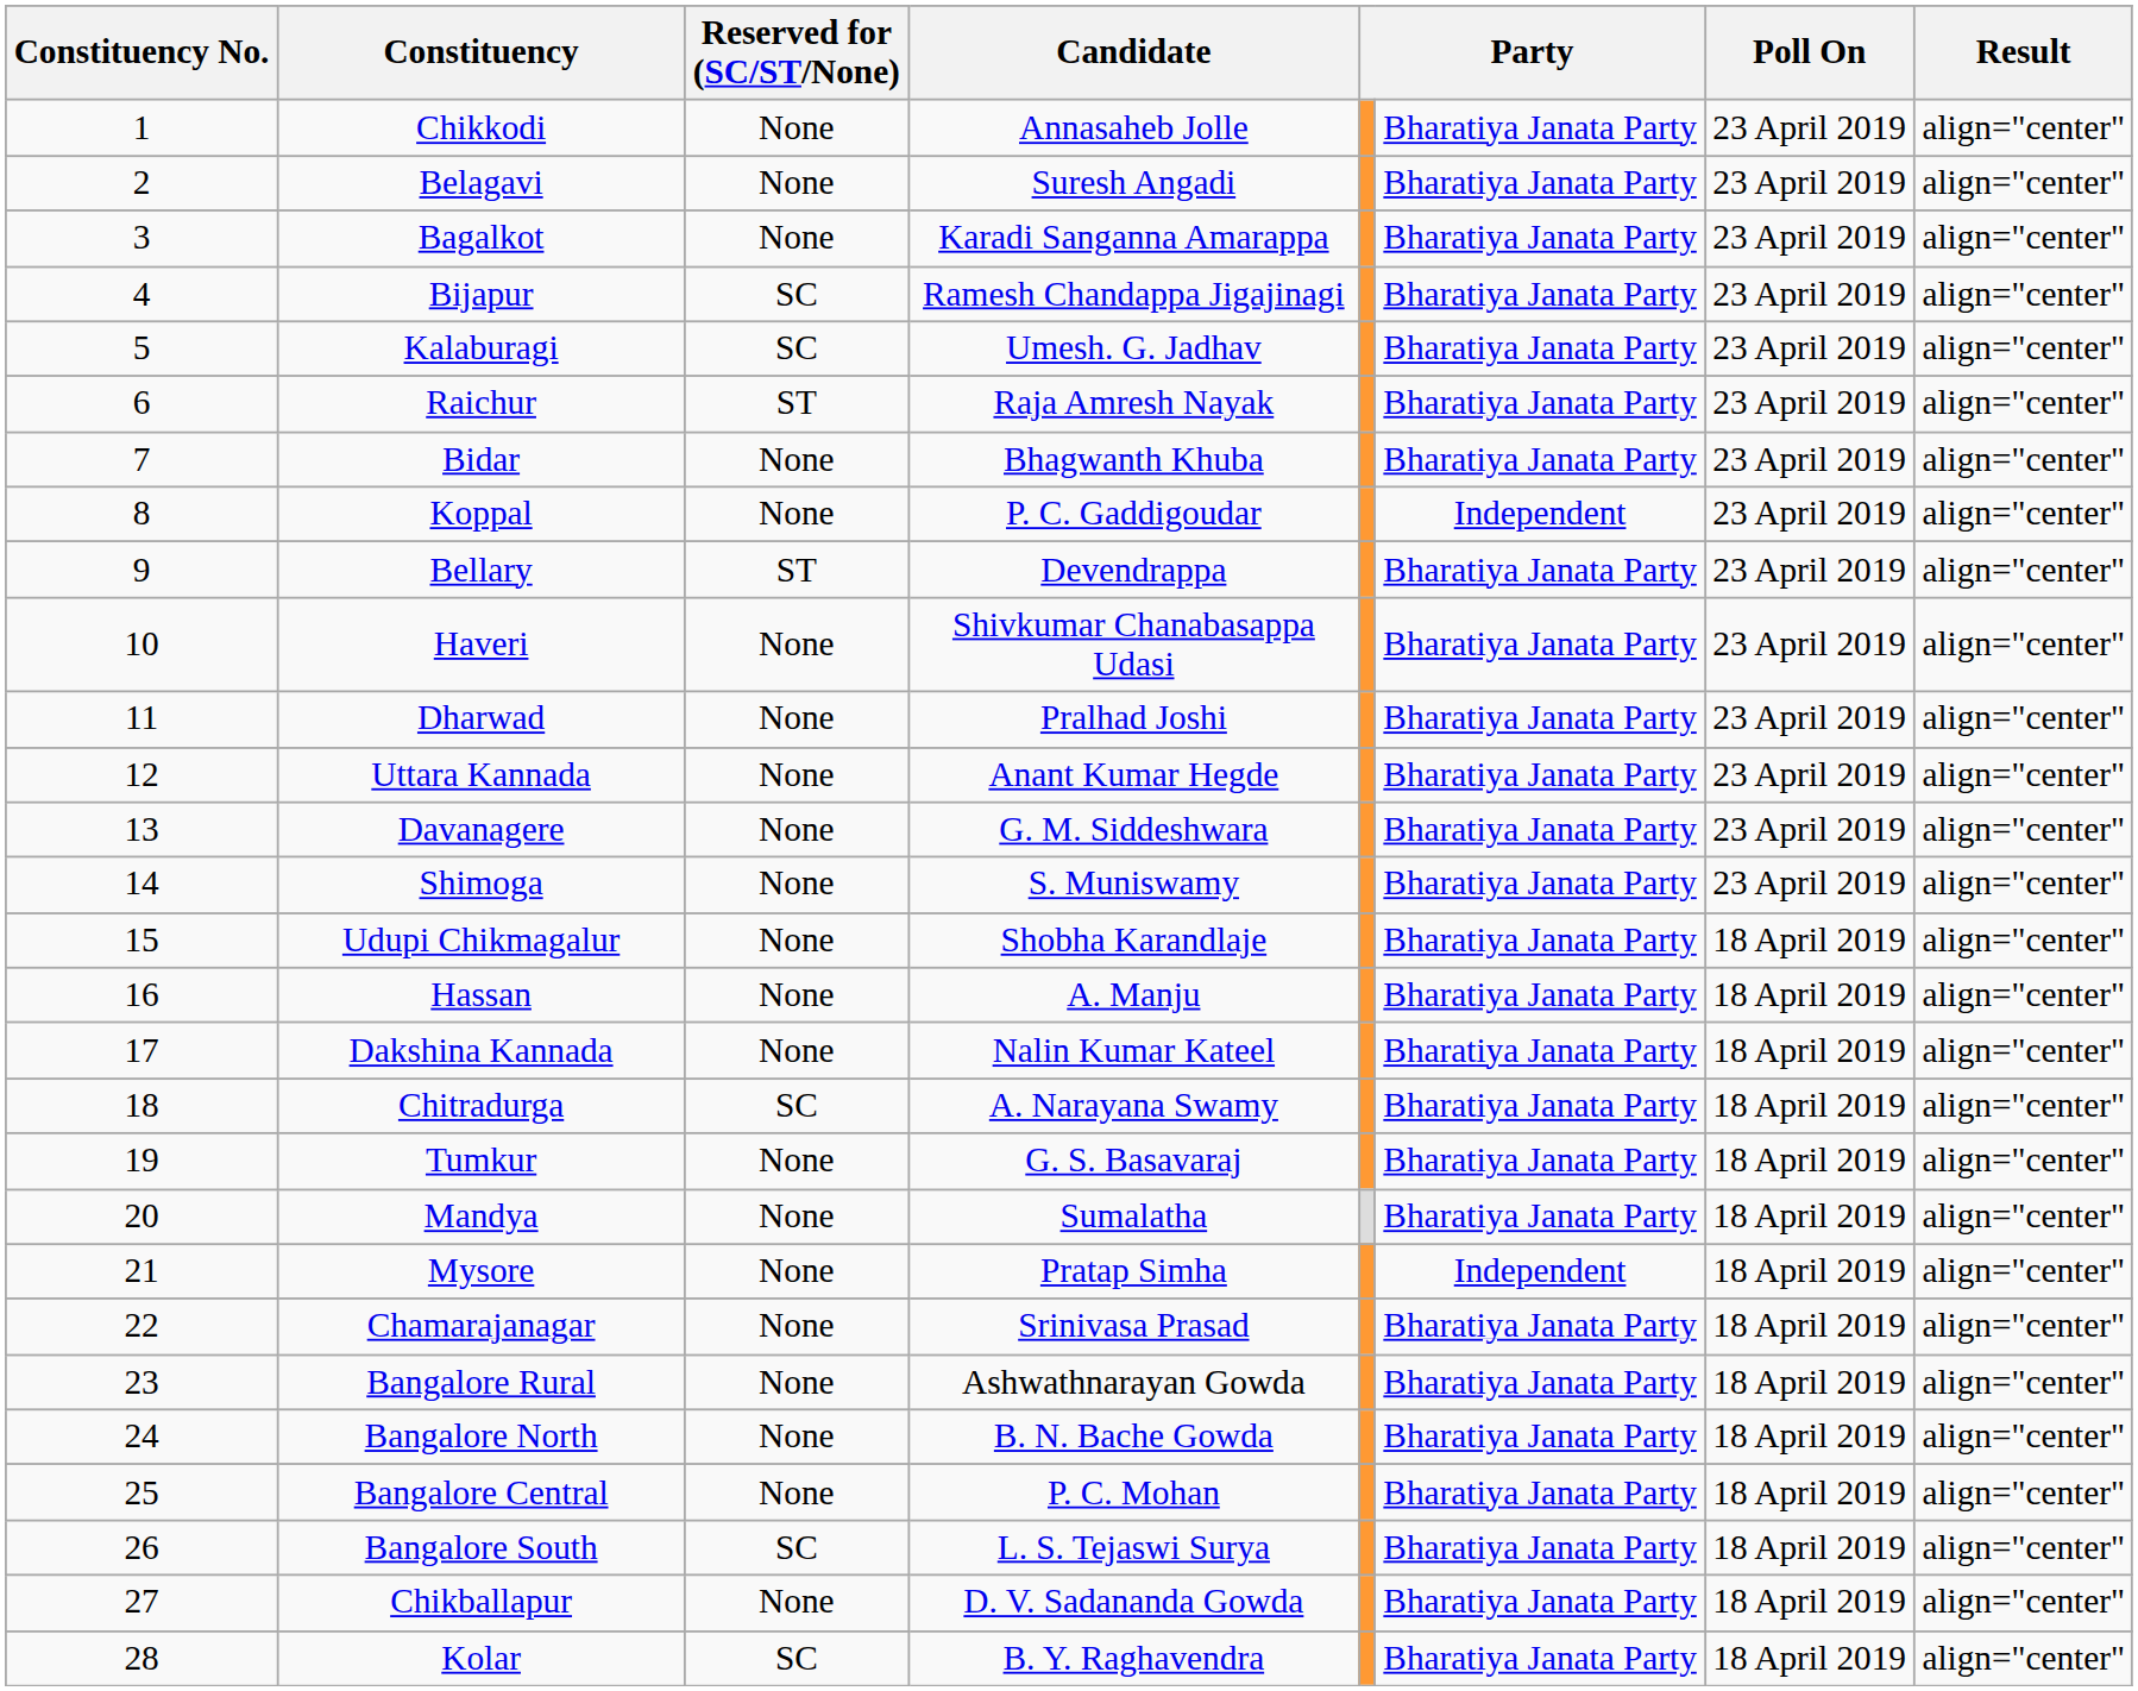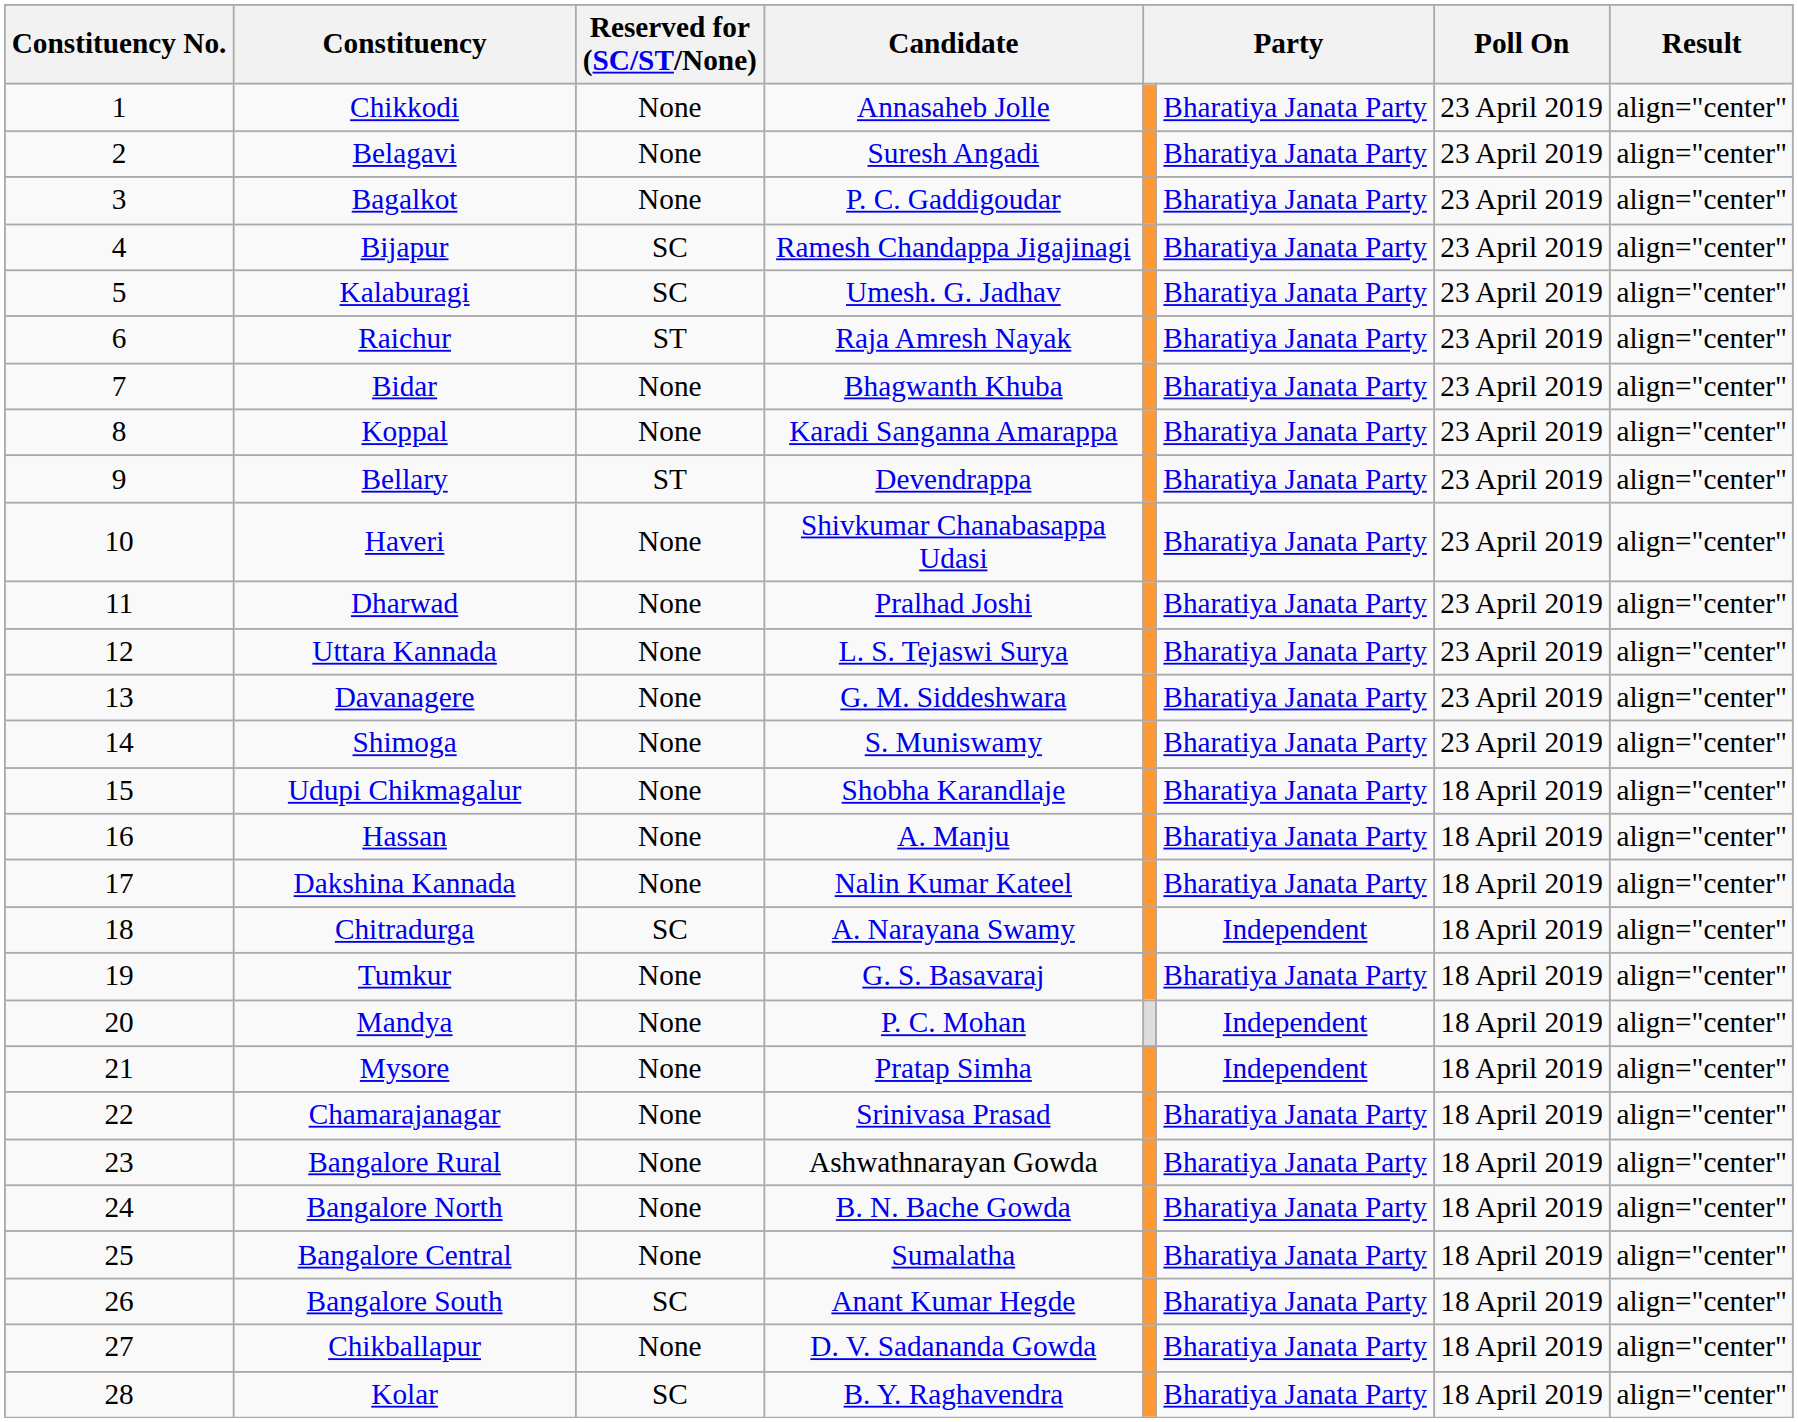Bagalkot | Candidate: Karadi Sanganna Amarappa -> P. C. Gaddigoudar
Koppal | Candidate: P. C. Gaddigoudar -> Karadi Sanganna Amarappa
Koppal | column 6: Independent -> Bharatiya Janata Party
Uttara Kannada | Candidate: Anant Kumar Hegde -> L. S. Tejaswi Surya
Chitradurga | column 6: Bharatiya Janata Party -> Independent
Mandya | Candidate: Sumalatha -> P. C. Mohan
Mandya | column 6: Bharatiya Janata Party -> Independent
Bangalore Central | Candidate: P. C. Mohan -> Sumalatha
Bangalore South | Candidate: L. S. Tejaswi Surya -> Anant Kumar Hegde
